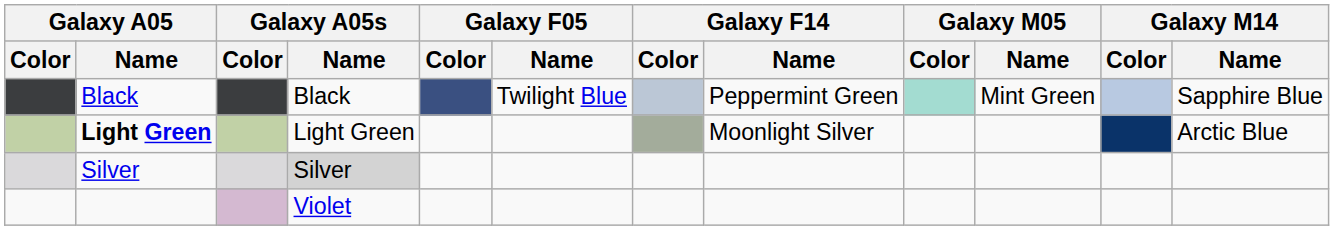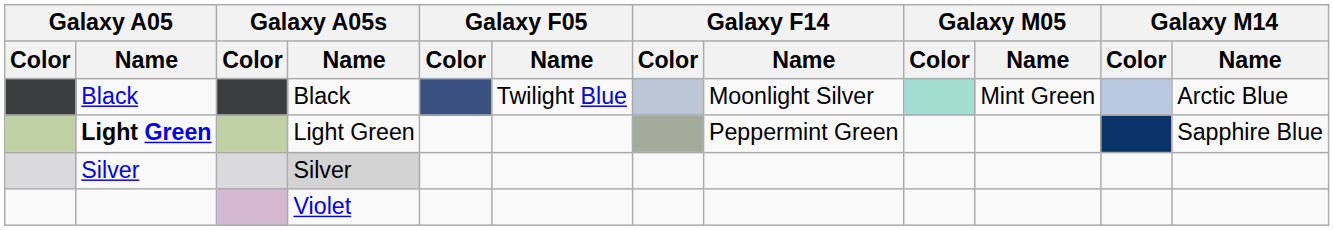row 3 | Galaxy F14 / Name: Peppermint Green -> Moonlight Silver
row 3 | Galaxy M14 / Name: Sapphire Blue -> Arctic Blue
row 4 | Galaxy F14 / Name: Moonlight Silver -> Peppermint Green
row 4 | Galaxy M14 / Name: Arctic Blue -> Sapphire Blue
